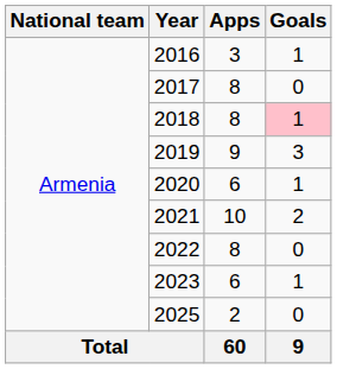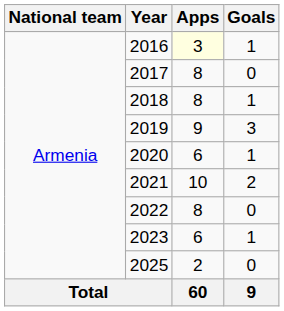2016 | Apps: no background -> lightyellow background
2018 | Goals: pink background -> no background
